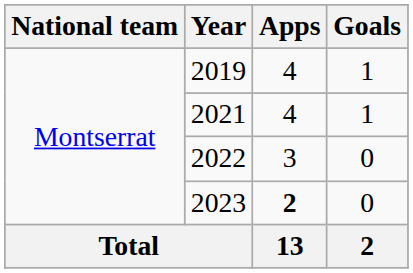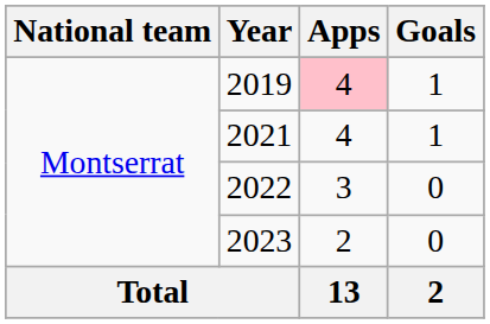2019 | Apps: no background -> pink background
2023 | Apps: bold -> normal
